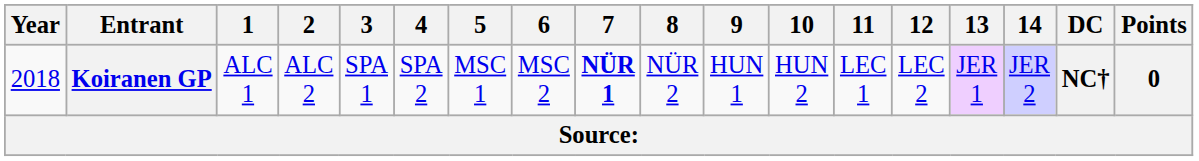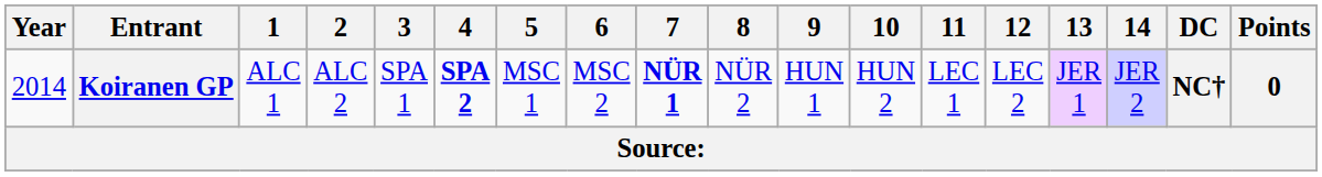Koiranen GP | Year: 2018 -> 2014
Koiranen GP | 4: normal -> bold
